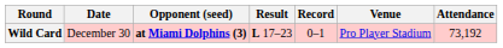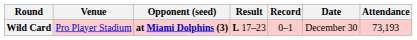columns swapped: Date <-> Venue
Wild Card | Attendance: 73,192 -> 73,193
